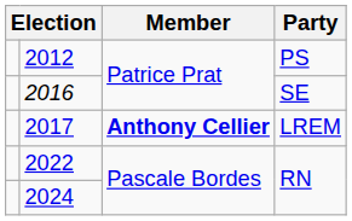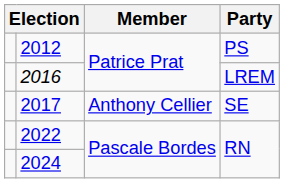2016 | Party: SE -> LREM
2017 | Member: bold -> normal
2017 | Party: LREM -> SE
